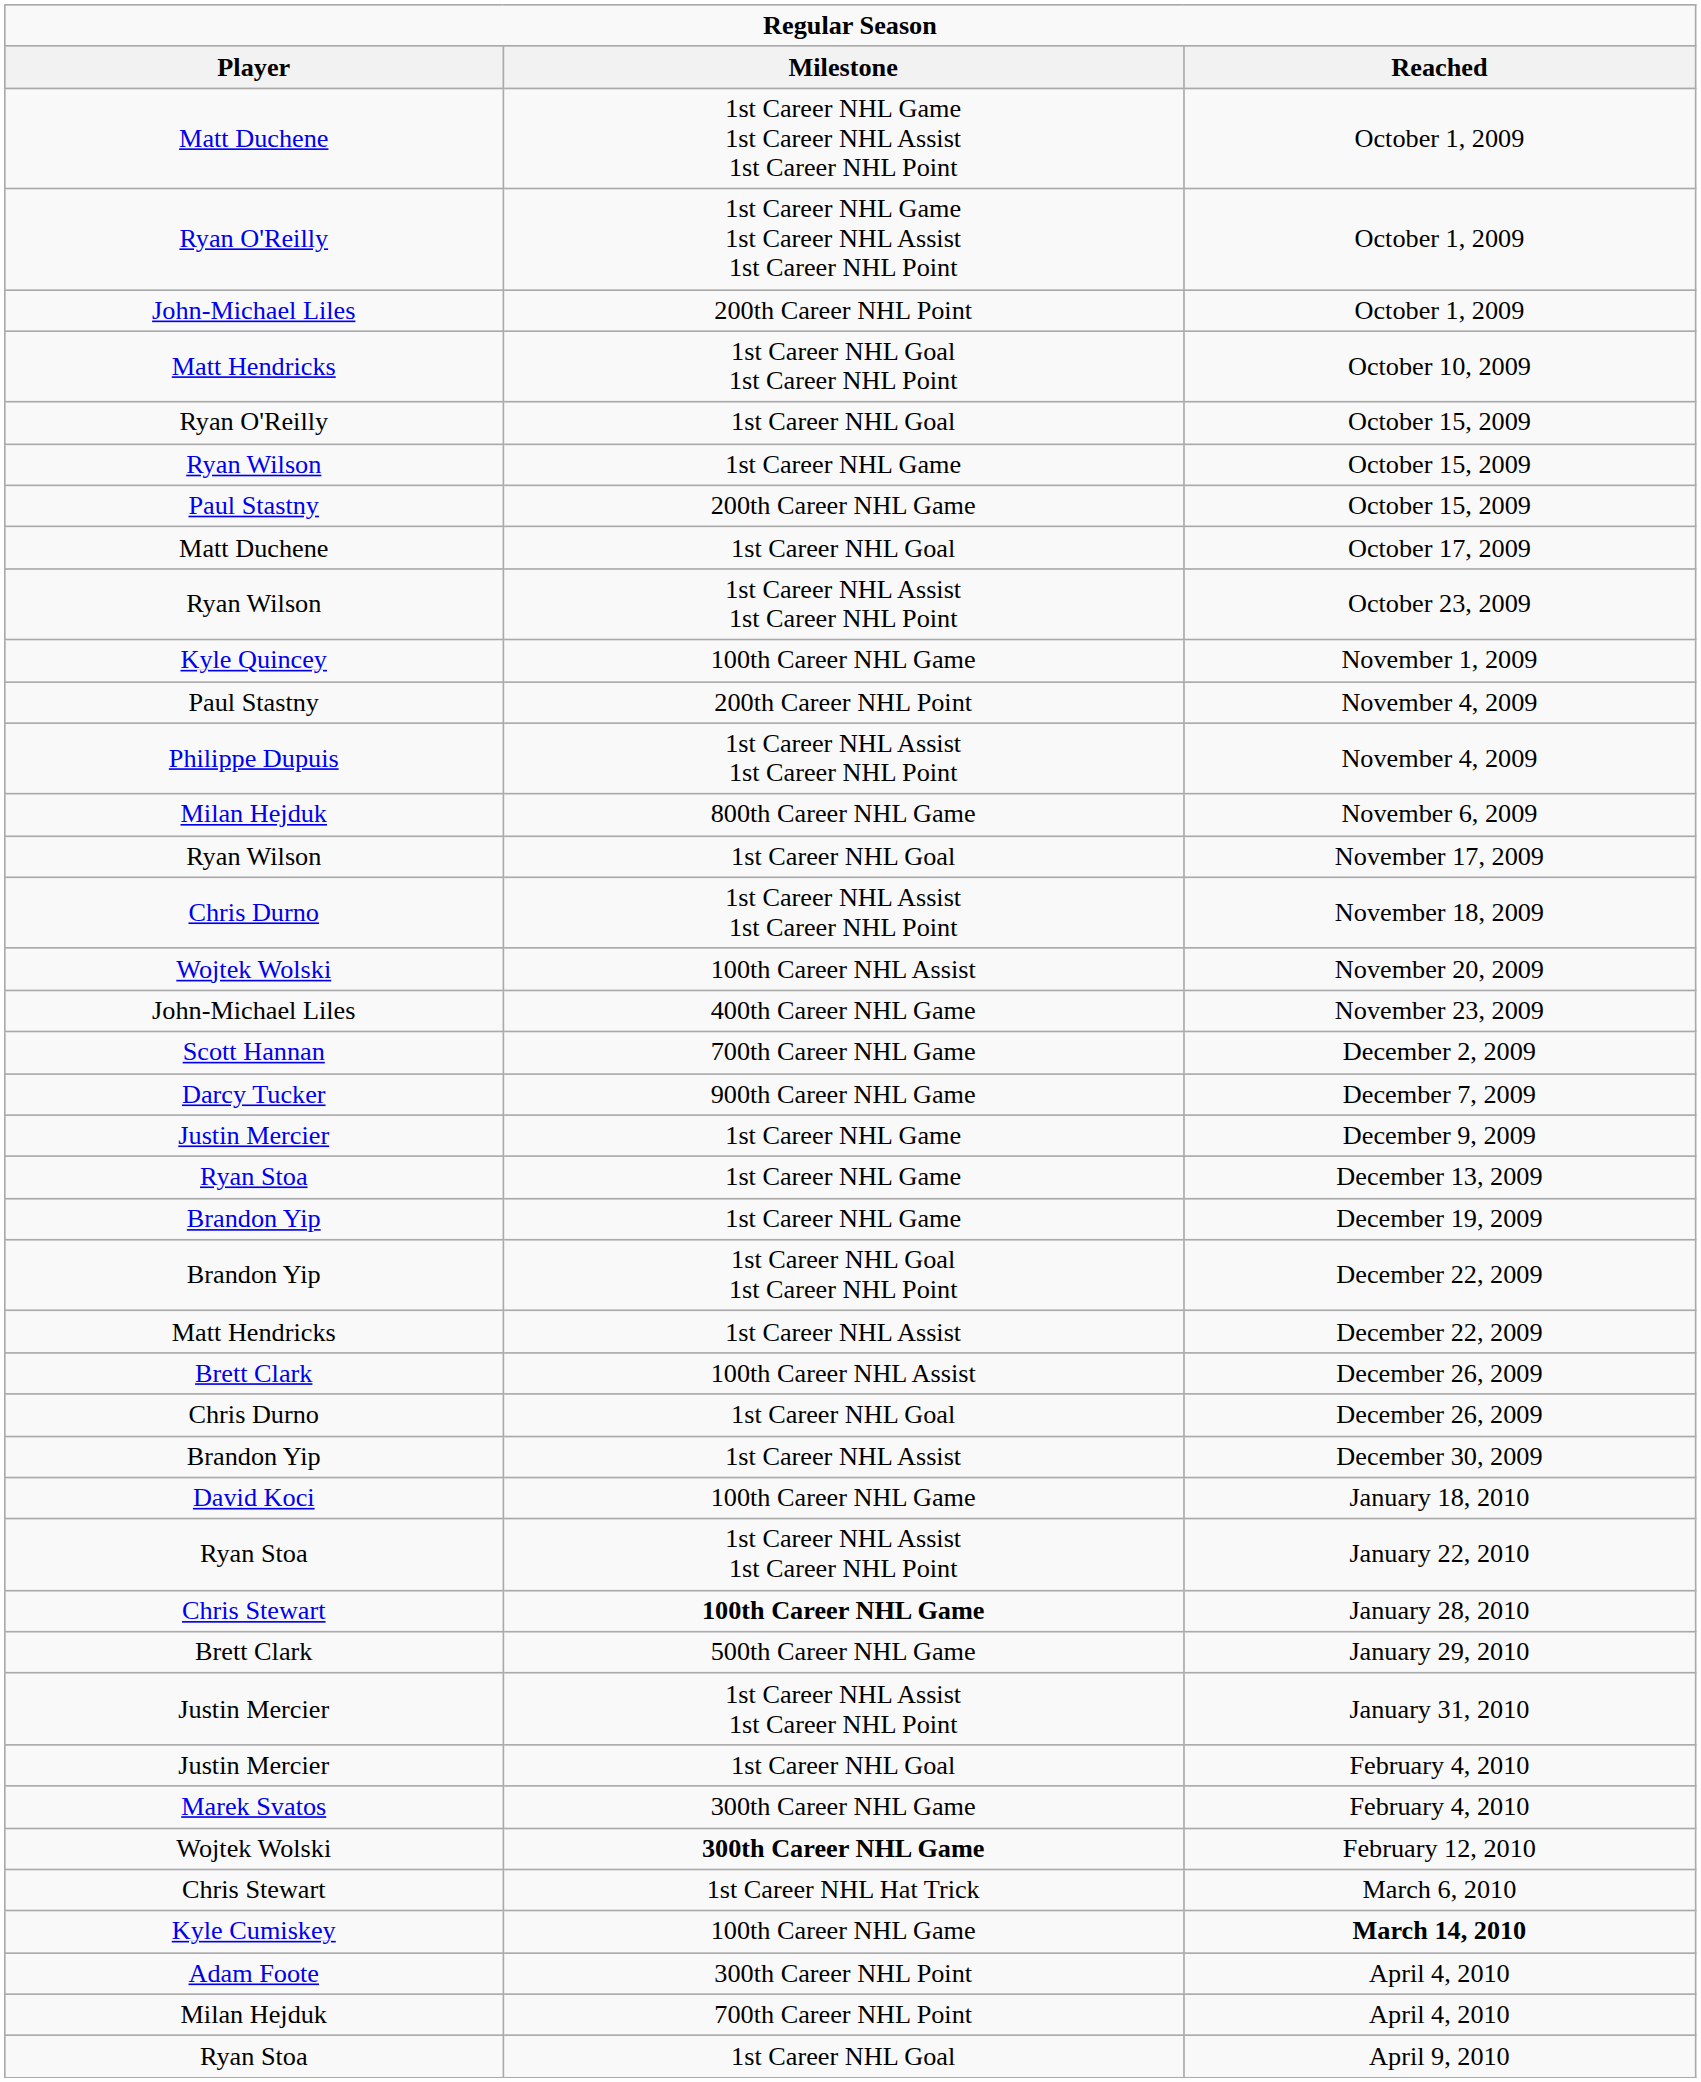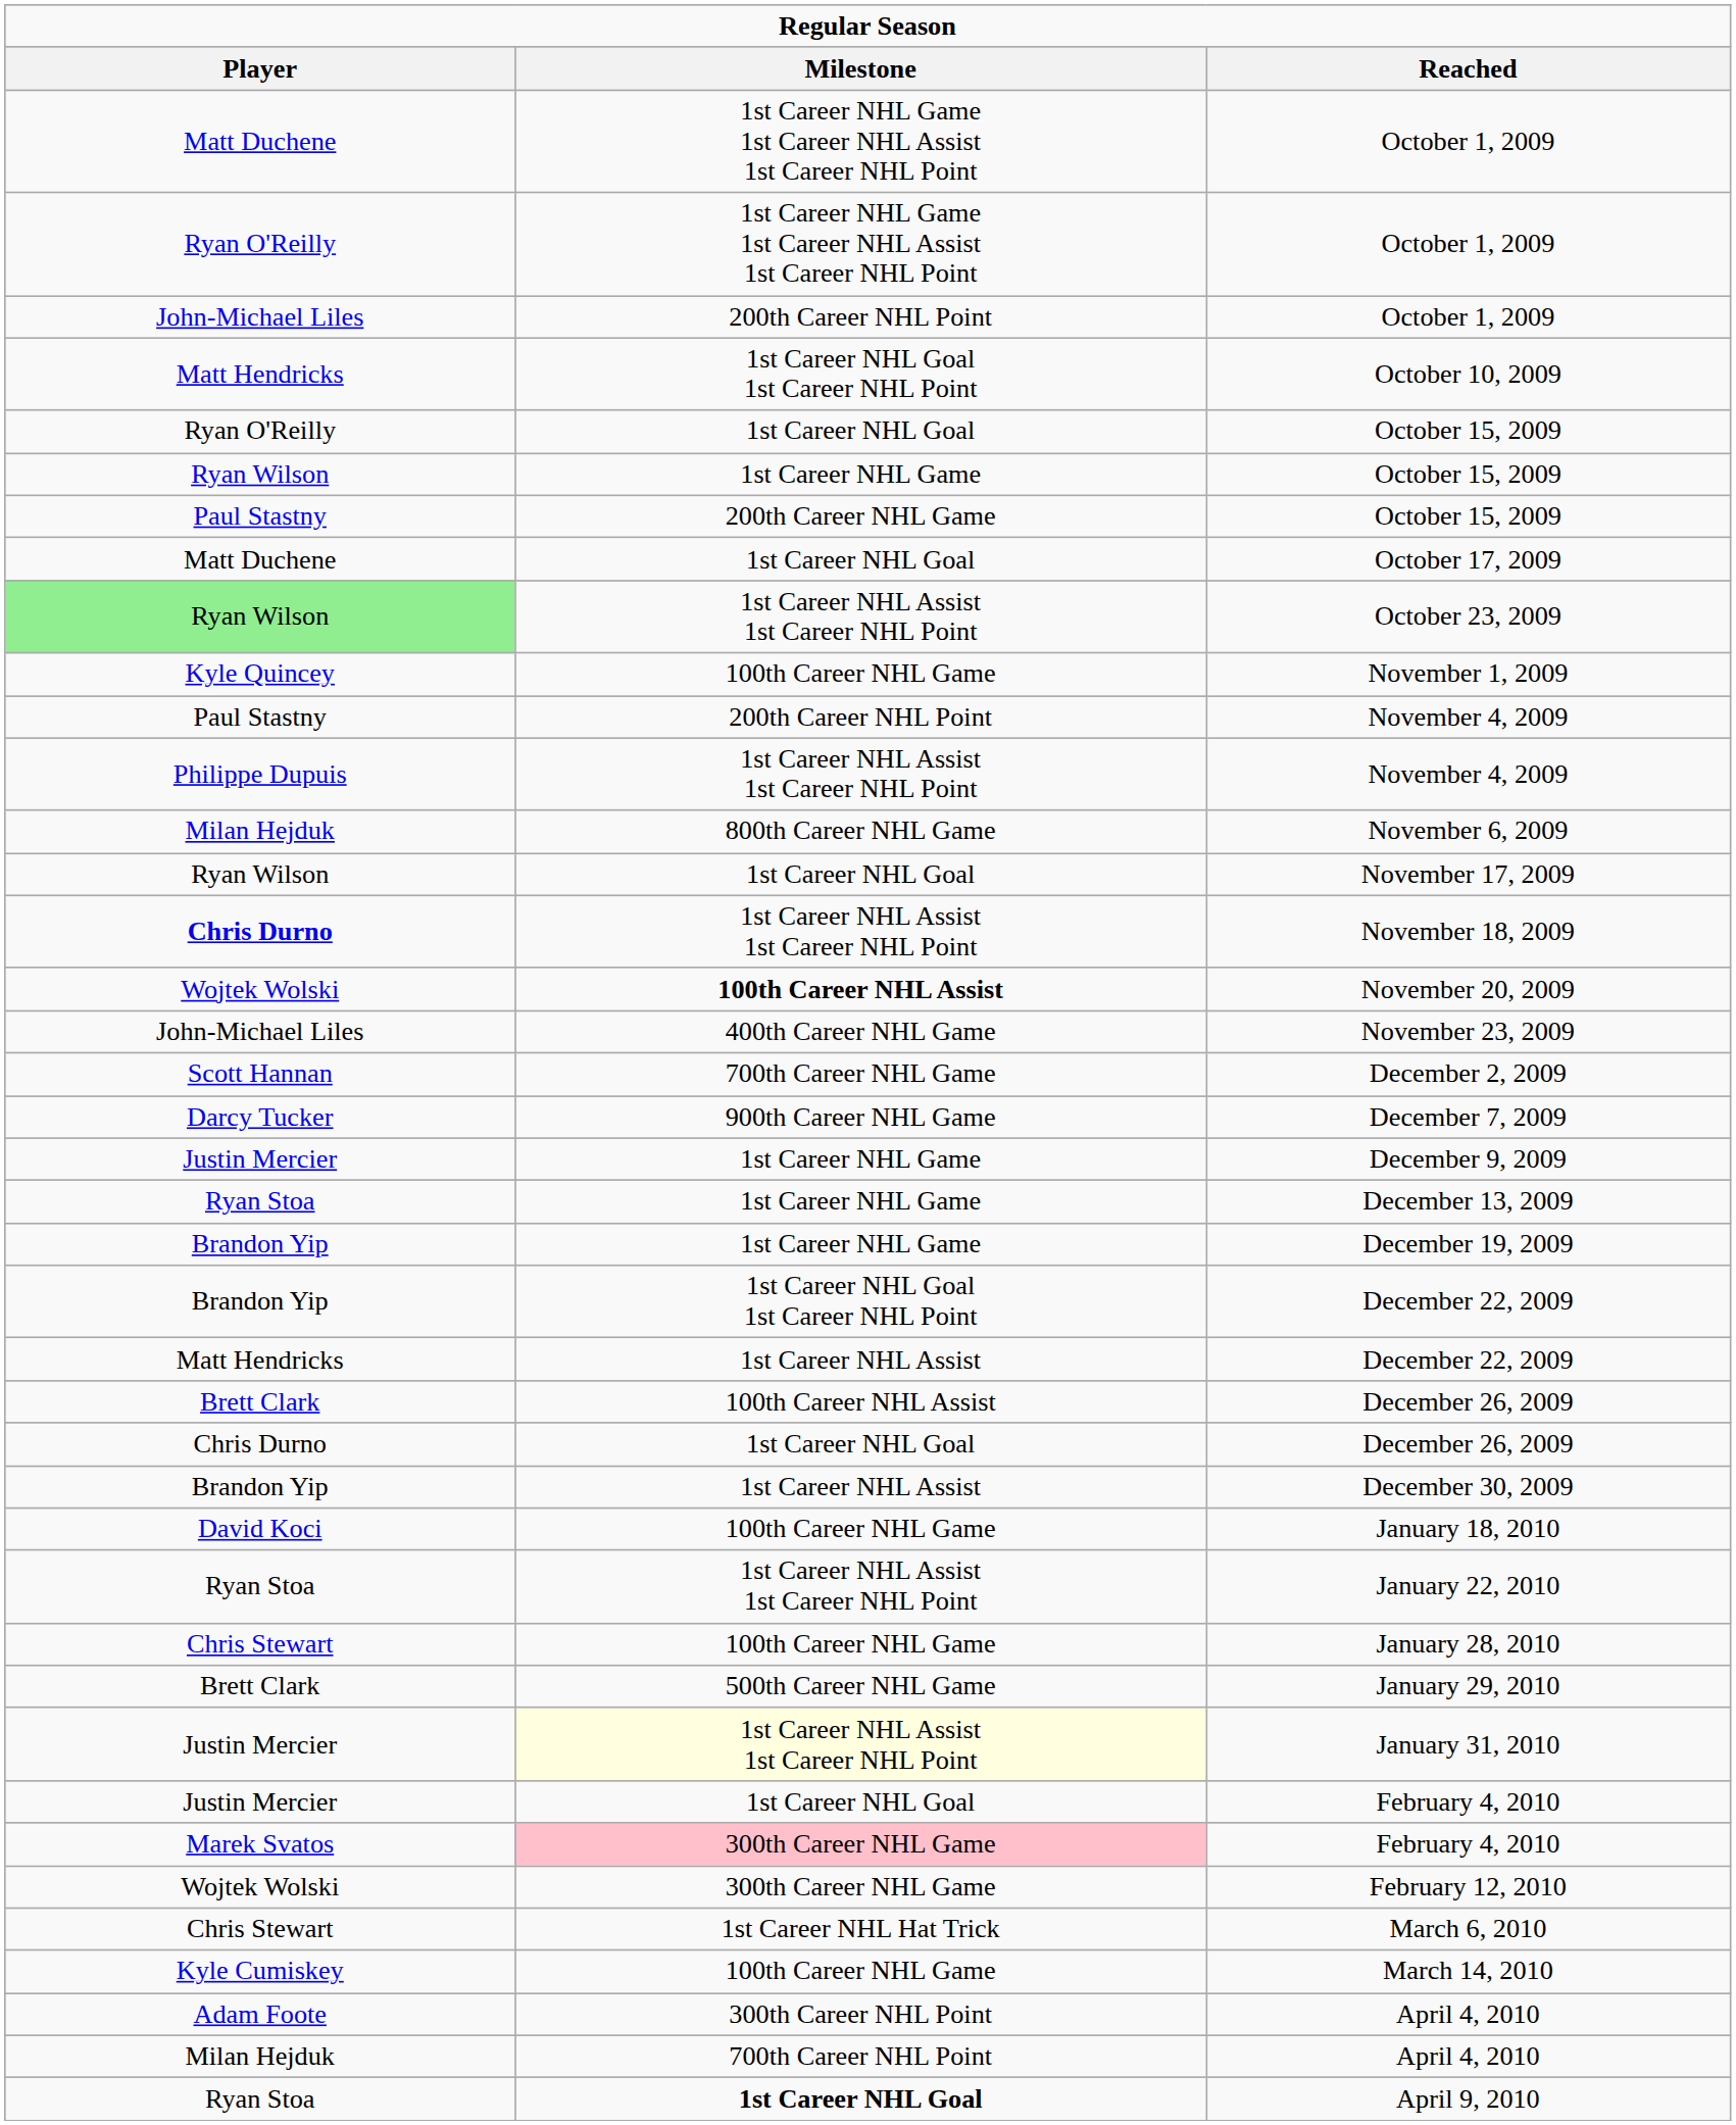row 11 | Player: no background -> lightgreen background
row 17 | Player: normal -> bold
row 18 | Milestone: normal -> bold
row 32 | Milestone: bold -> normal
row 34 | Milestone: no background -> lightyellow background
row 36 | Milestone: no background -> pink background
row 37 | Milestone: bold -> normal
row 39 | Reached: bold -> normal
row 42 | Milestone: normal -> bold
